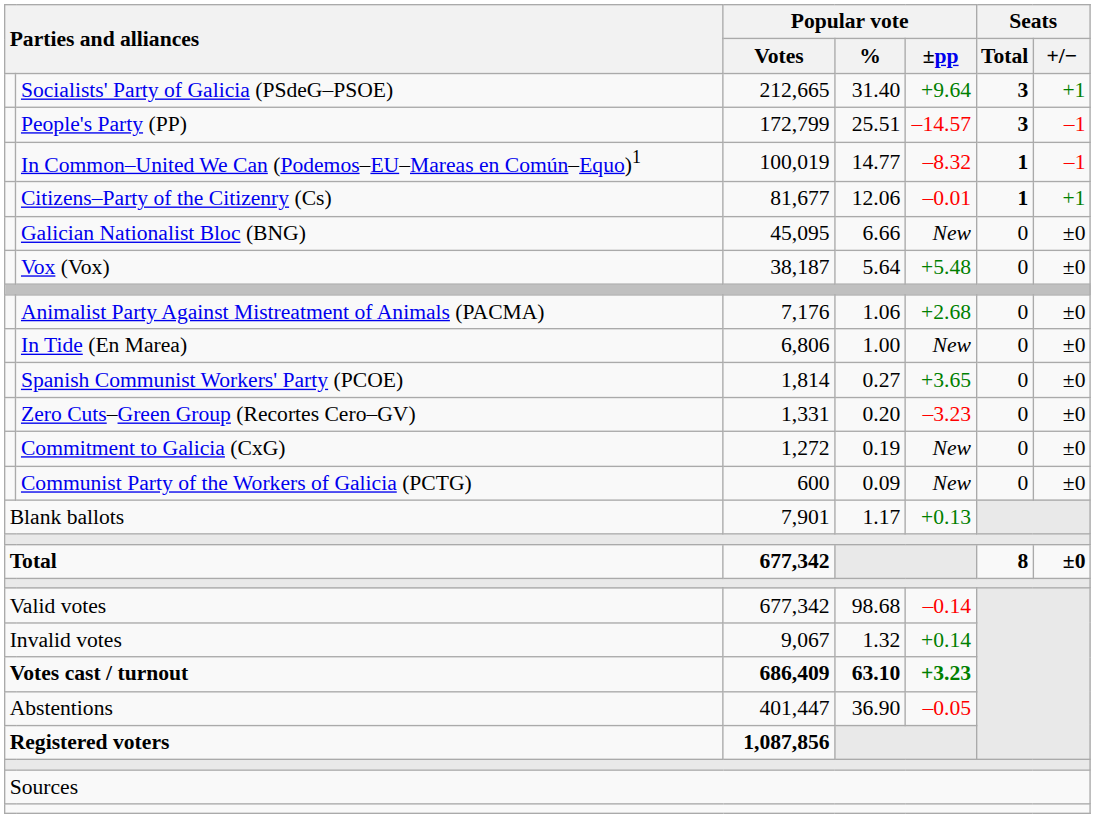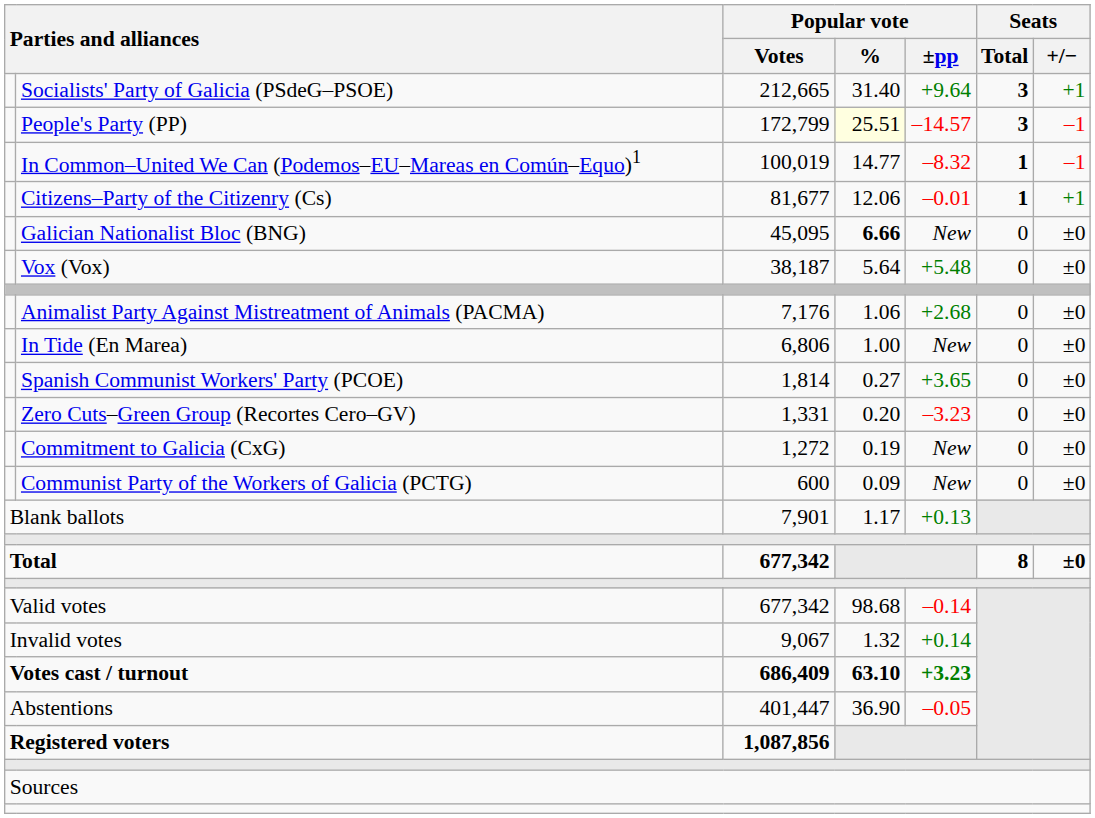People's Party (PP) | Popular vote / %: no background -> lightyellow background
Galician Nationalist Bloc (BNG) | Popular vote / %: normal -> bold
